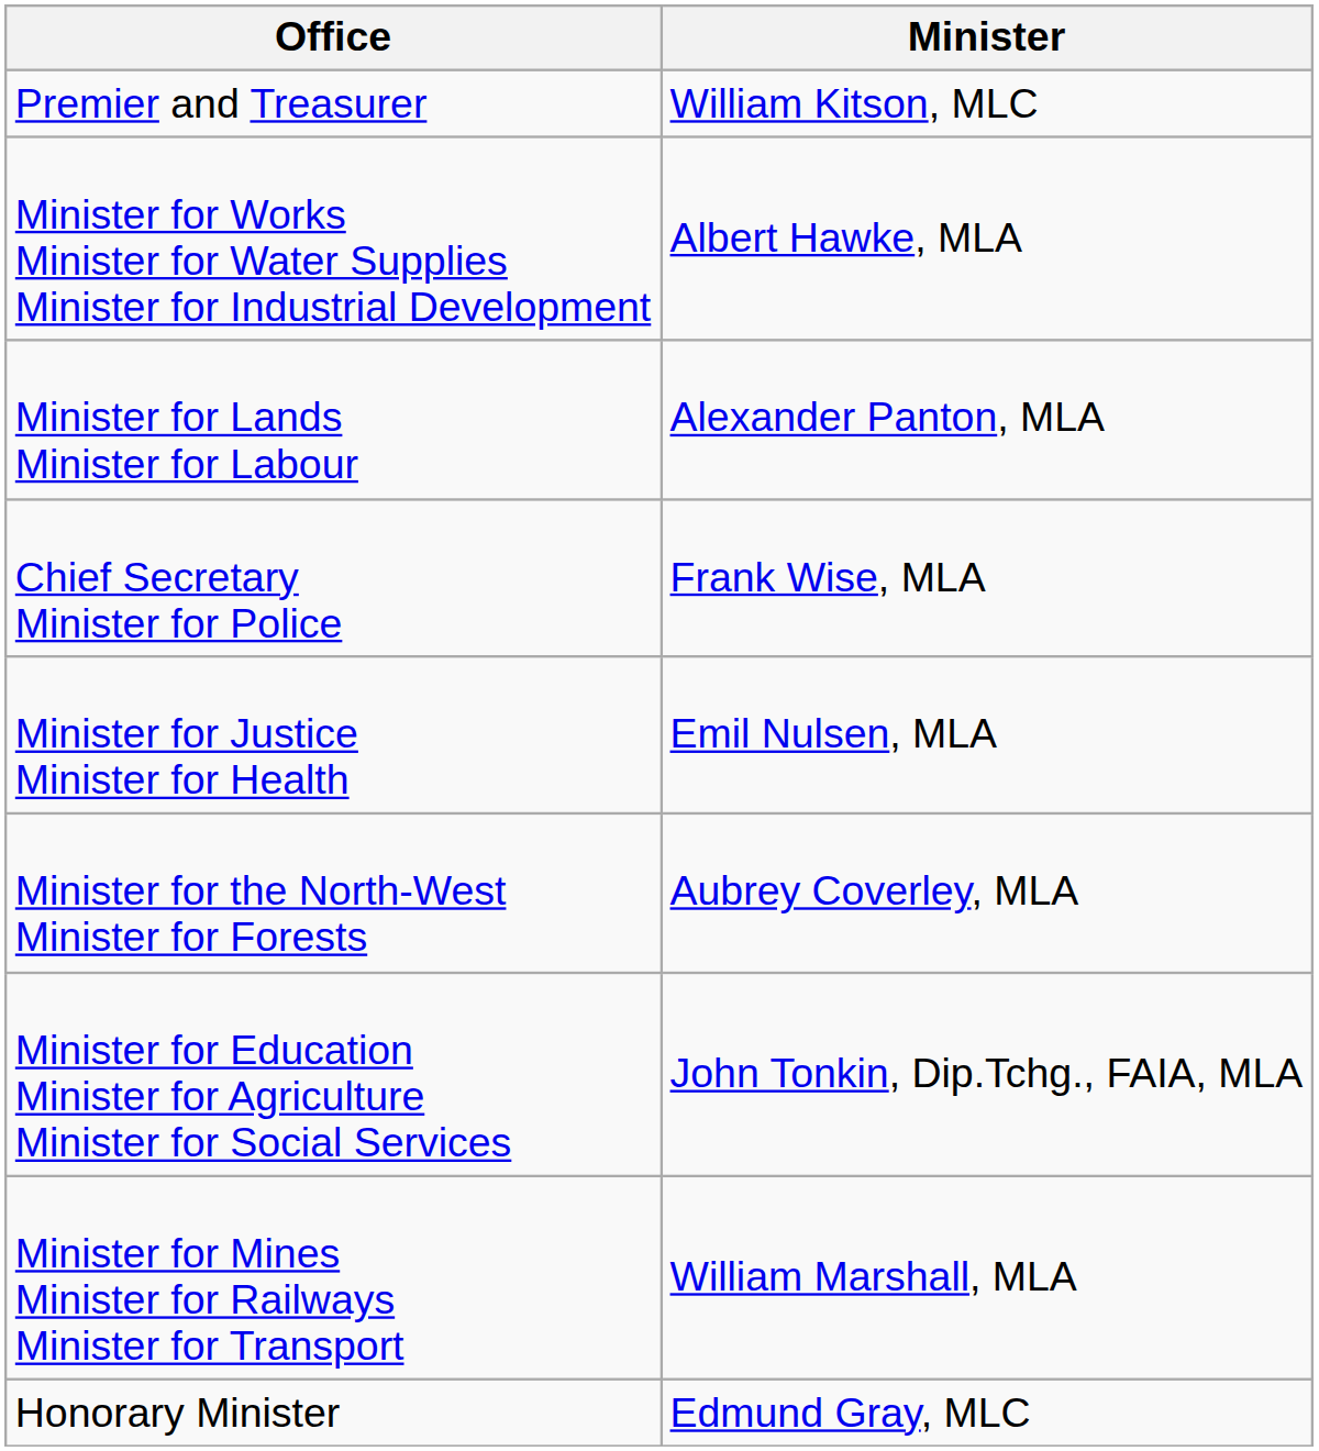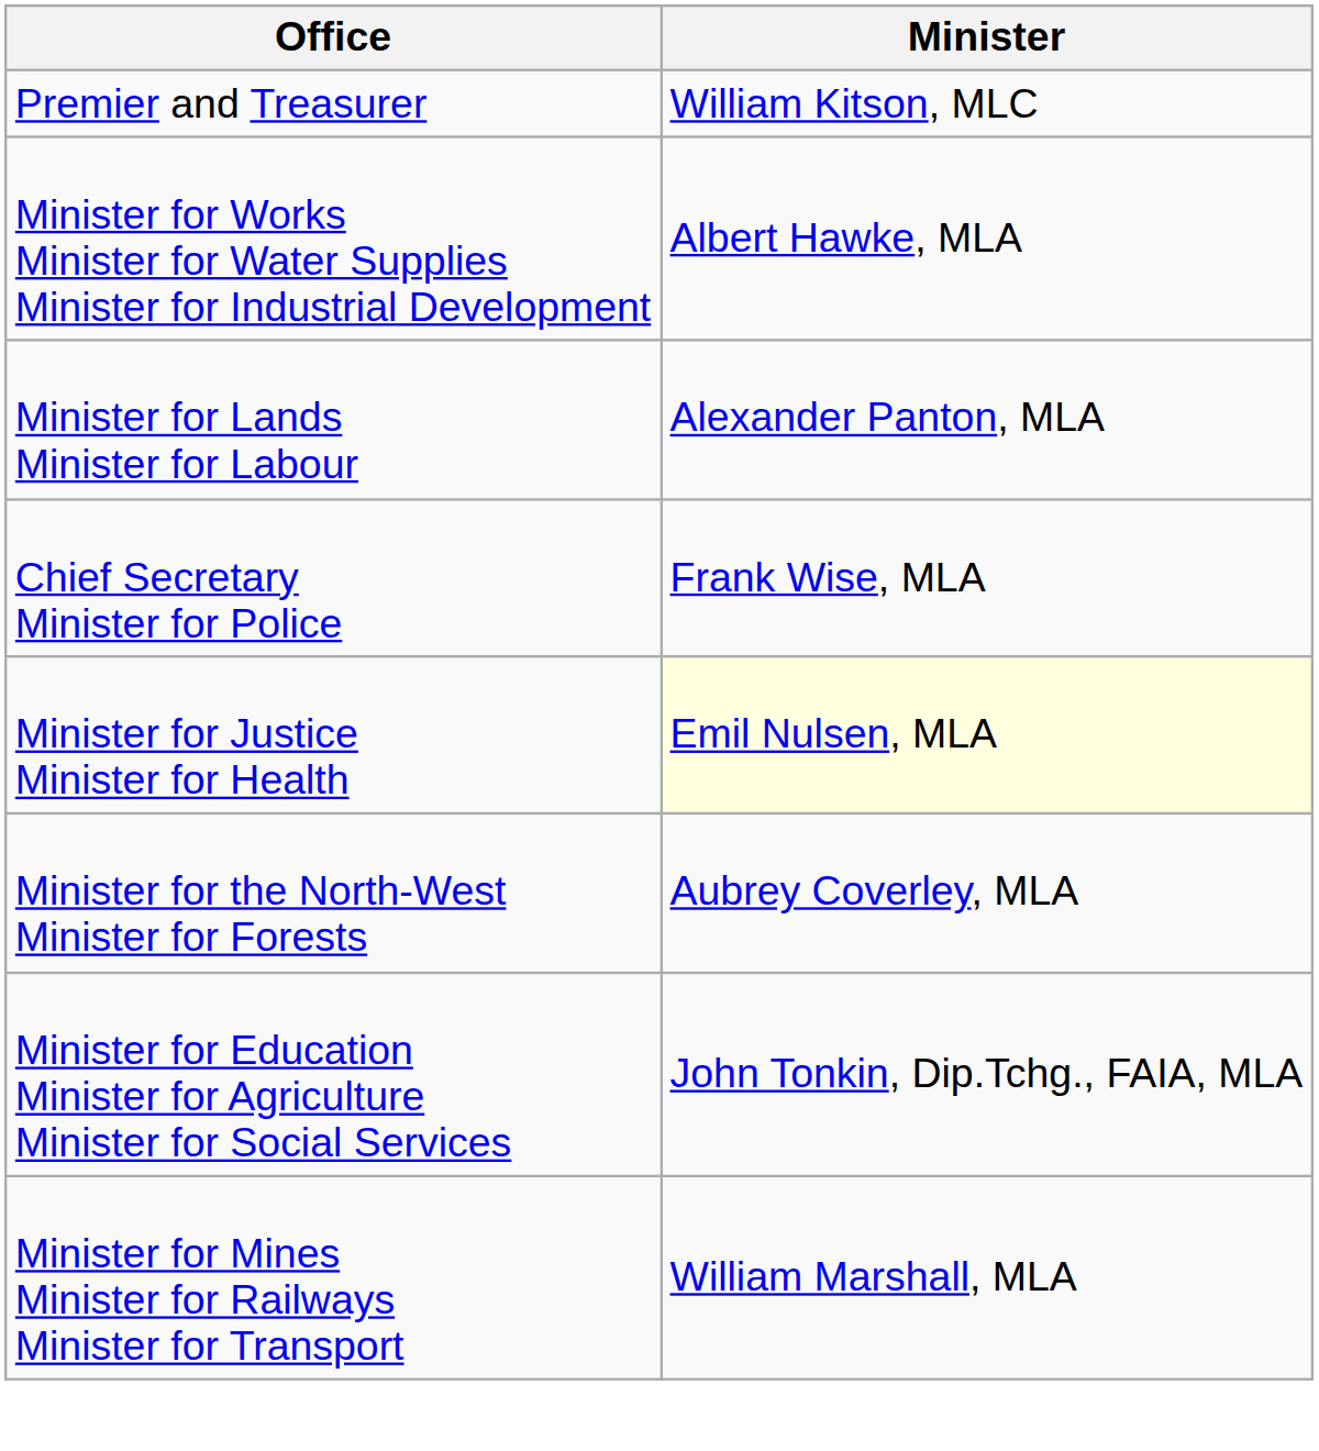Minister for Justice Minister for Health | Minister: no background -> lightyellow background
- row: Honorary Minister | Edmund Gray, MLC
